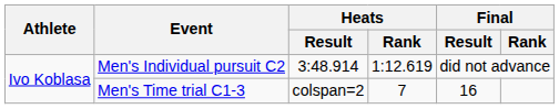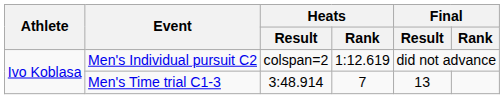Men's Individual pursuit C2 | Heats / Result: 3:48.914 -> colspan=2
Men's Time trial C1-3 | Heats / Result: colspan=2 -> 3:48.914
Men's Time trial C1-3 | Final / Result: 16 -> 13
